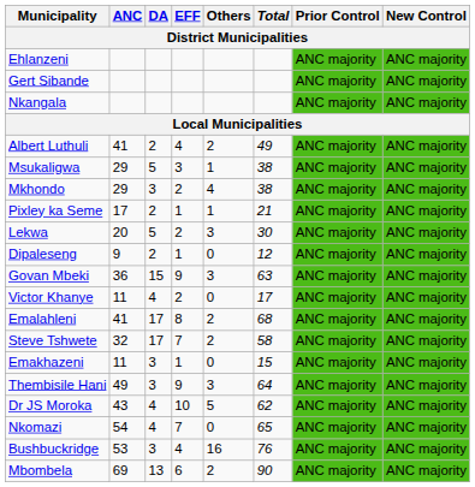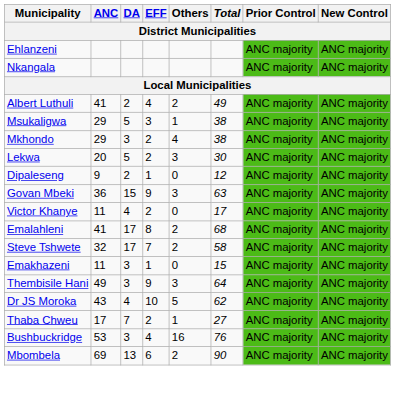- row: Gert Sibande | ANC majority | ANC majority
- row: Pixley ka Seme | 17 | 2 | 1 | 1 | 21 | ANC majority | ANC majority
+ row: Thaba Chweu | 17 | 7 | 2 | 1 | 27 | ANC majority | ANC majority
- row: Nkomazi | 54 | 4 | 7 | 0 | 65 | ANC majority | ANC majority
